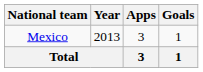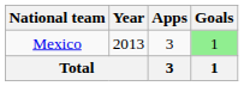Mexico | Goals: no background -> lightgreen background
